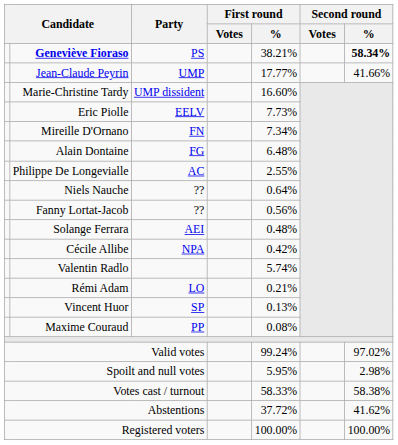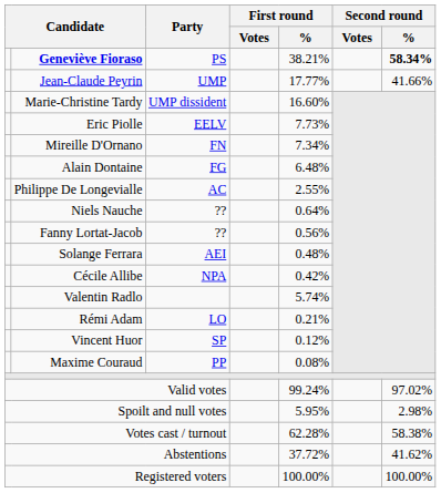Vincent Huor | First round / %: 0.13% -> 0.12%
Votes cast / turnout | First round / %: 58.33% -> 62.28%
